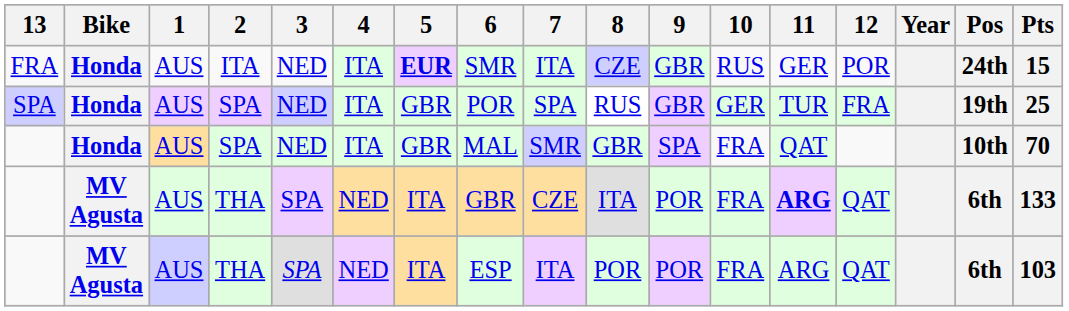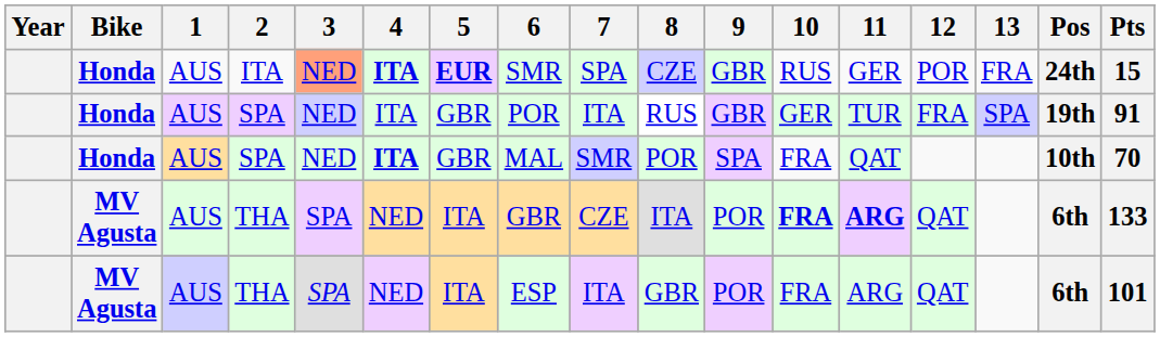columns swapped: Year <-> 13
row 2 | 3: no background -> lightsalmon background
row 2 | 4: normal -> bold
row 2 | 7: ITA -> SPA
row 3 | 7: SPA -> ITA
row 3 | Pts: 25 -> 91
row 4 | 4: normal -> bold
row 4 | 8: GBR -> POR
row 5 | 10: normal -> bold
row 6 | 8: POR -> GBR
row 6 | Pts: 103 -> 101
